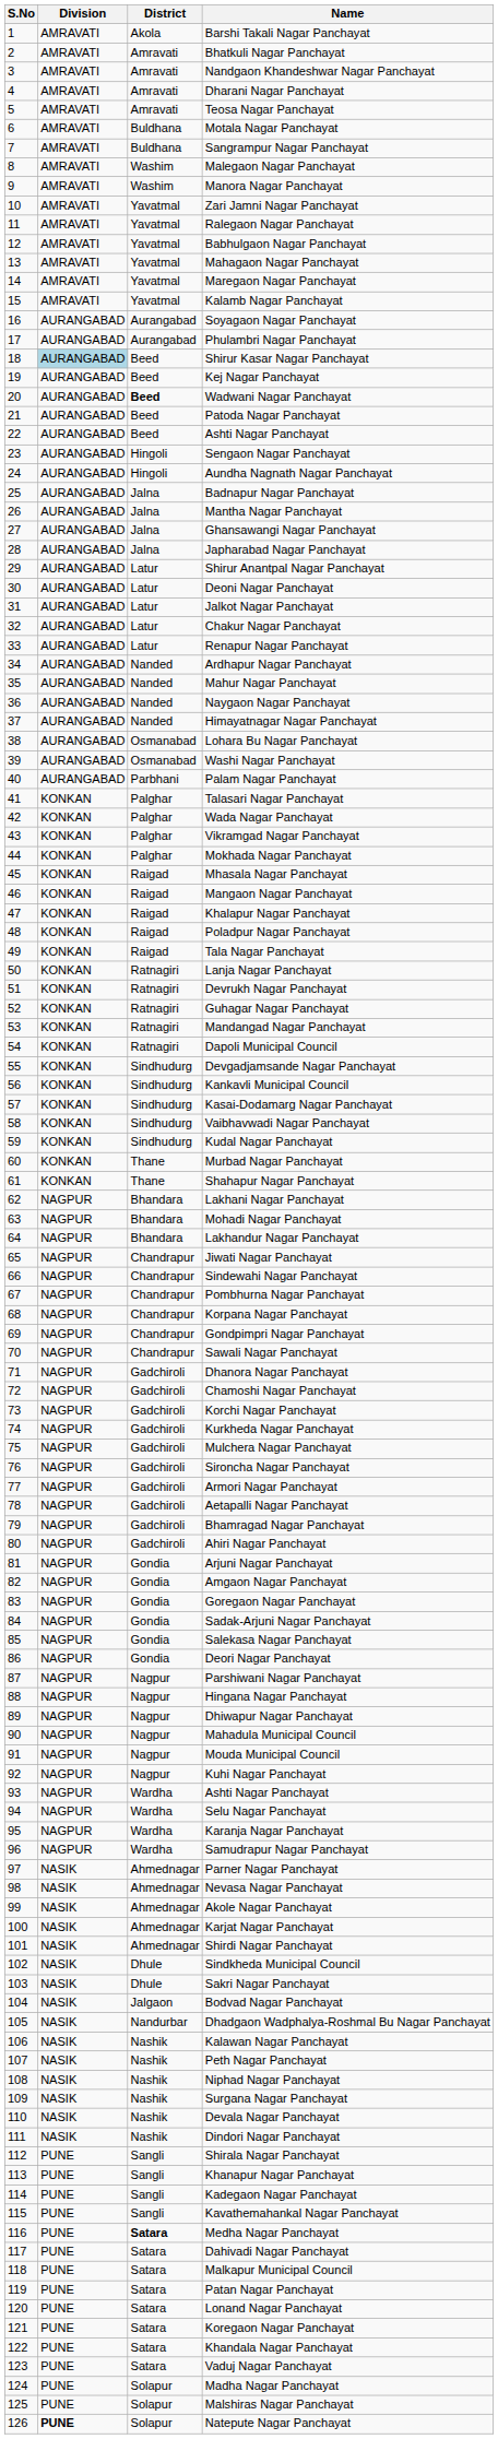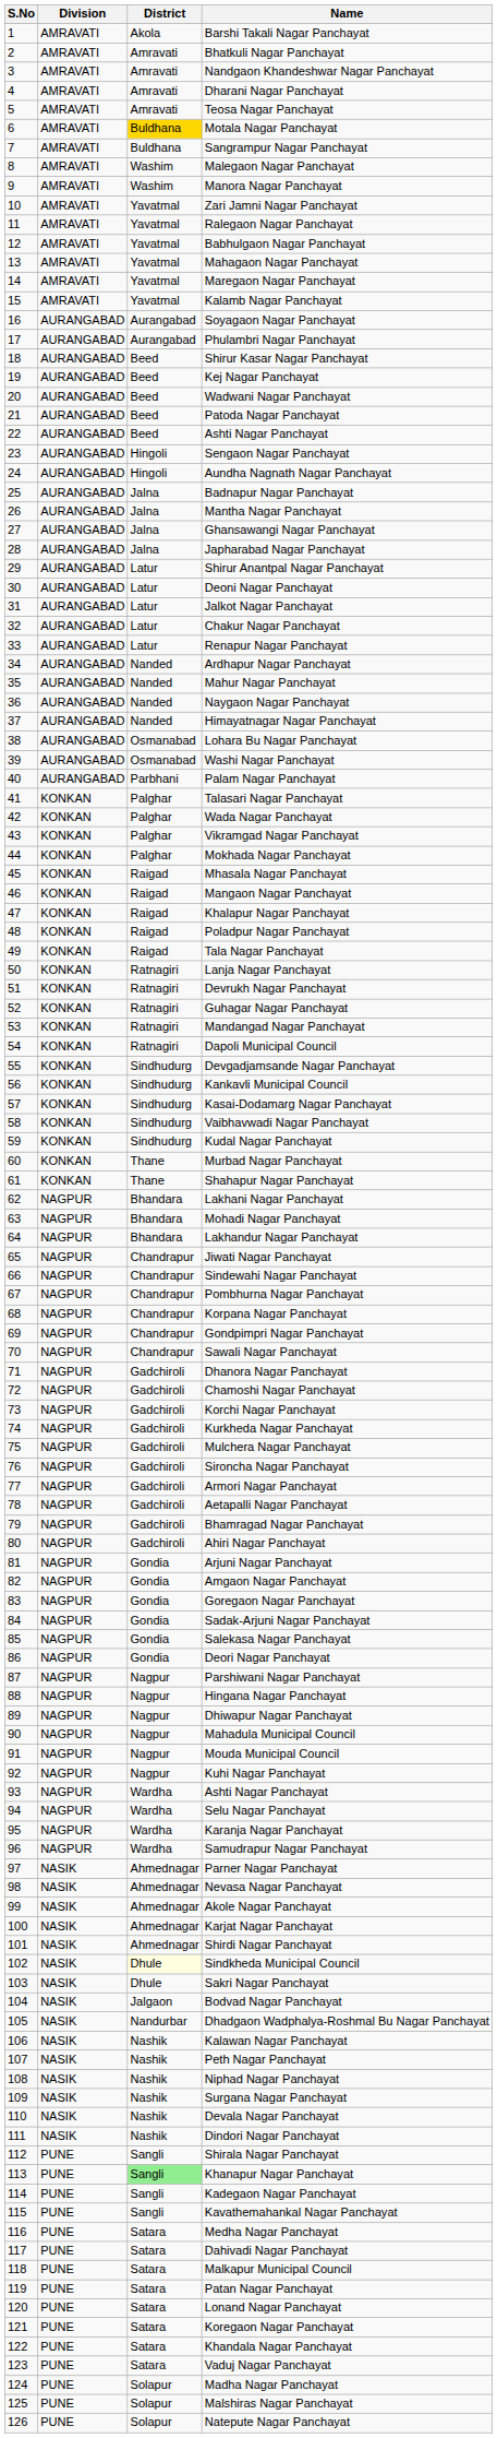Motala Nagar Panchayat | District: no background -> gold background
Shirur Kasar Nagar Panchayat | Division: lightblue background -> no background
Wadwani Nagar Panchayat | District: bold -> normal
Sindkheda Municipal Council | District: no background -> lightyellow background
Khanapur Nagar Panchayat | District: no background -> lightgreen background
Medha Nagar Panchayat | District: bold -> normal
Natepute Nagar Panchayat | Division: bold -> normal
